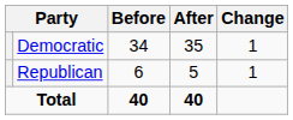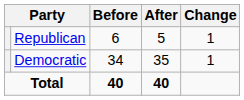rows swapped: Democratic <-> Republican
